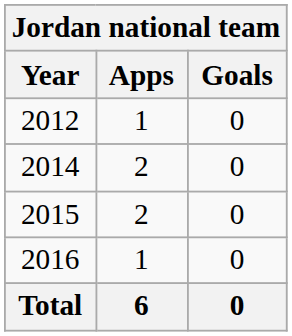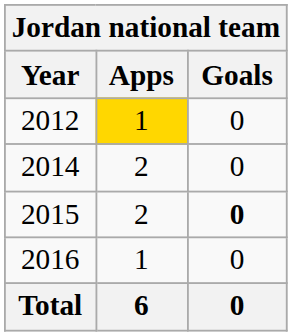2012 | Apps: no background -> gold background
2015 | Goals: normal -> bold
